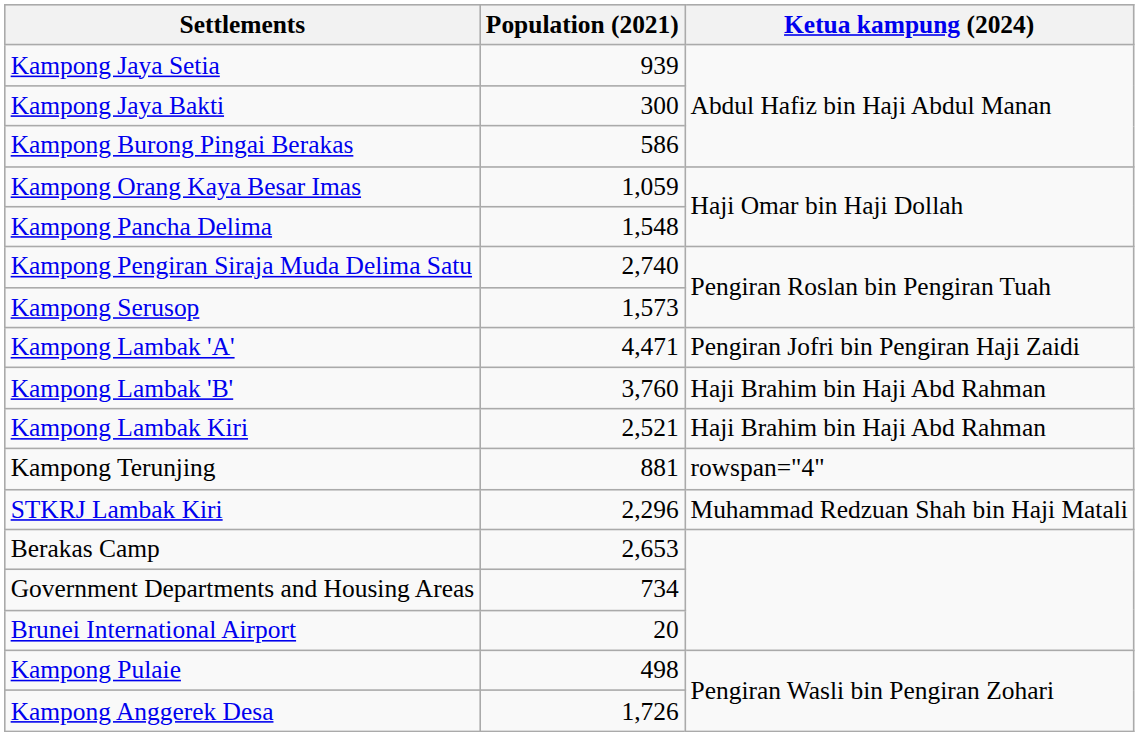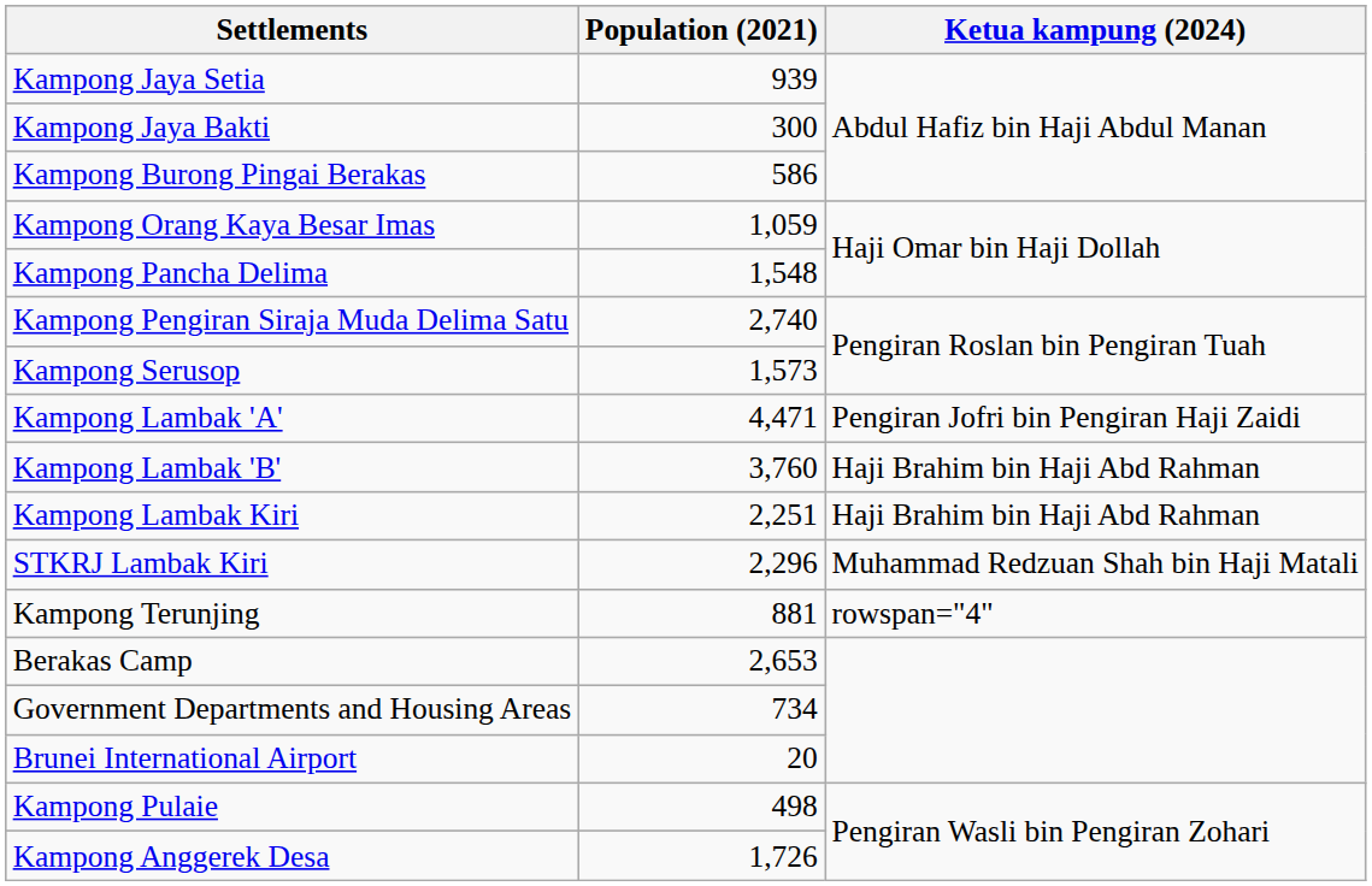Kampong Lambak Kiri | Population (2021): 2,521 -> 2,251
rows swapped: STKRJ Lambak Kiri <-> Kampong Terunjing
